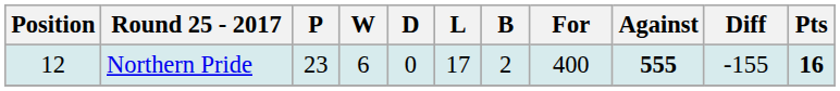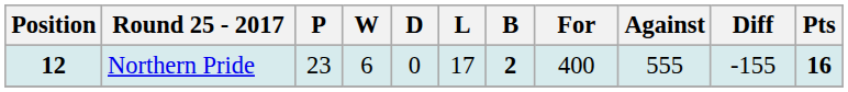Northern Pride | Position: normal -> bold
Northern Pride | B: normal -> bold
Northern Pride | Against: bold -> normal
